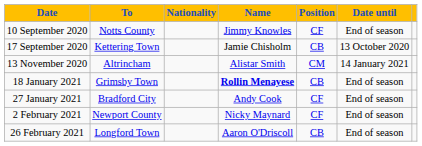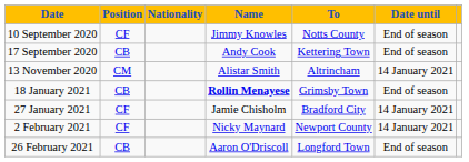columns swapped: Position <-> To
17 September 2020 | Name: Jamie Chisholm -> Andy Cook
17 September 2020 | Date until: 13 October 2020 -> End of season
27 January 2021 | Name: Andy Cook -> Jamie Chisholm
27 January 2021 | Date until: End of season -> 14 January 2021
2 February 2021 | Date until: End of season -> 14 January 2021
